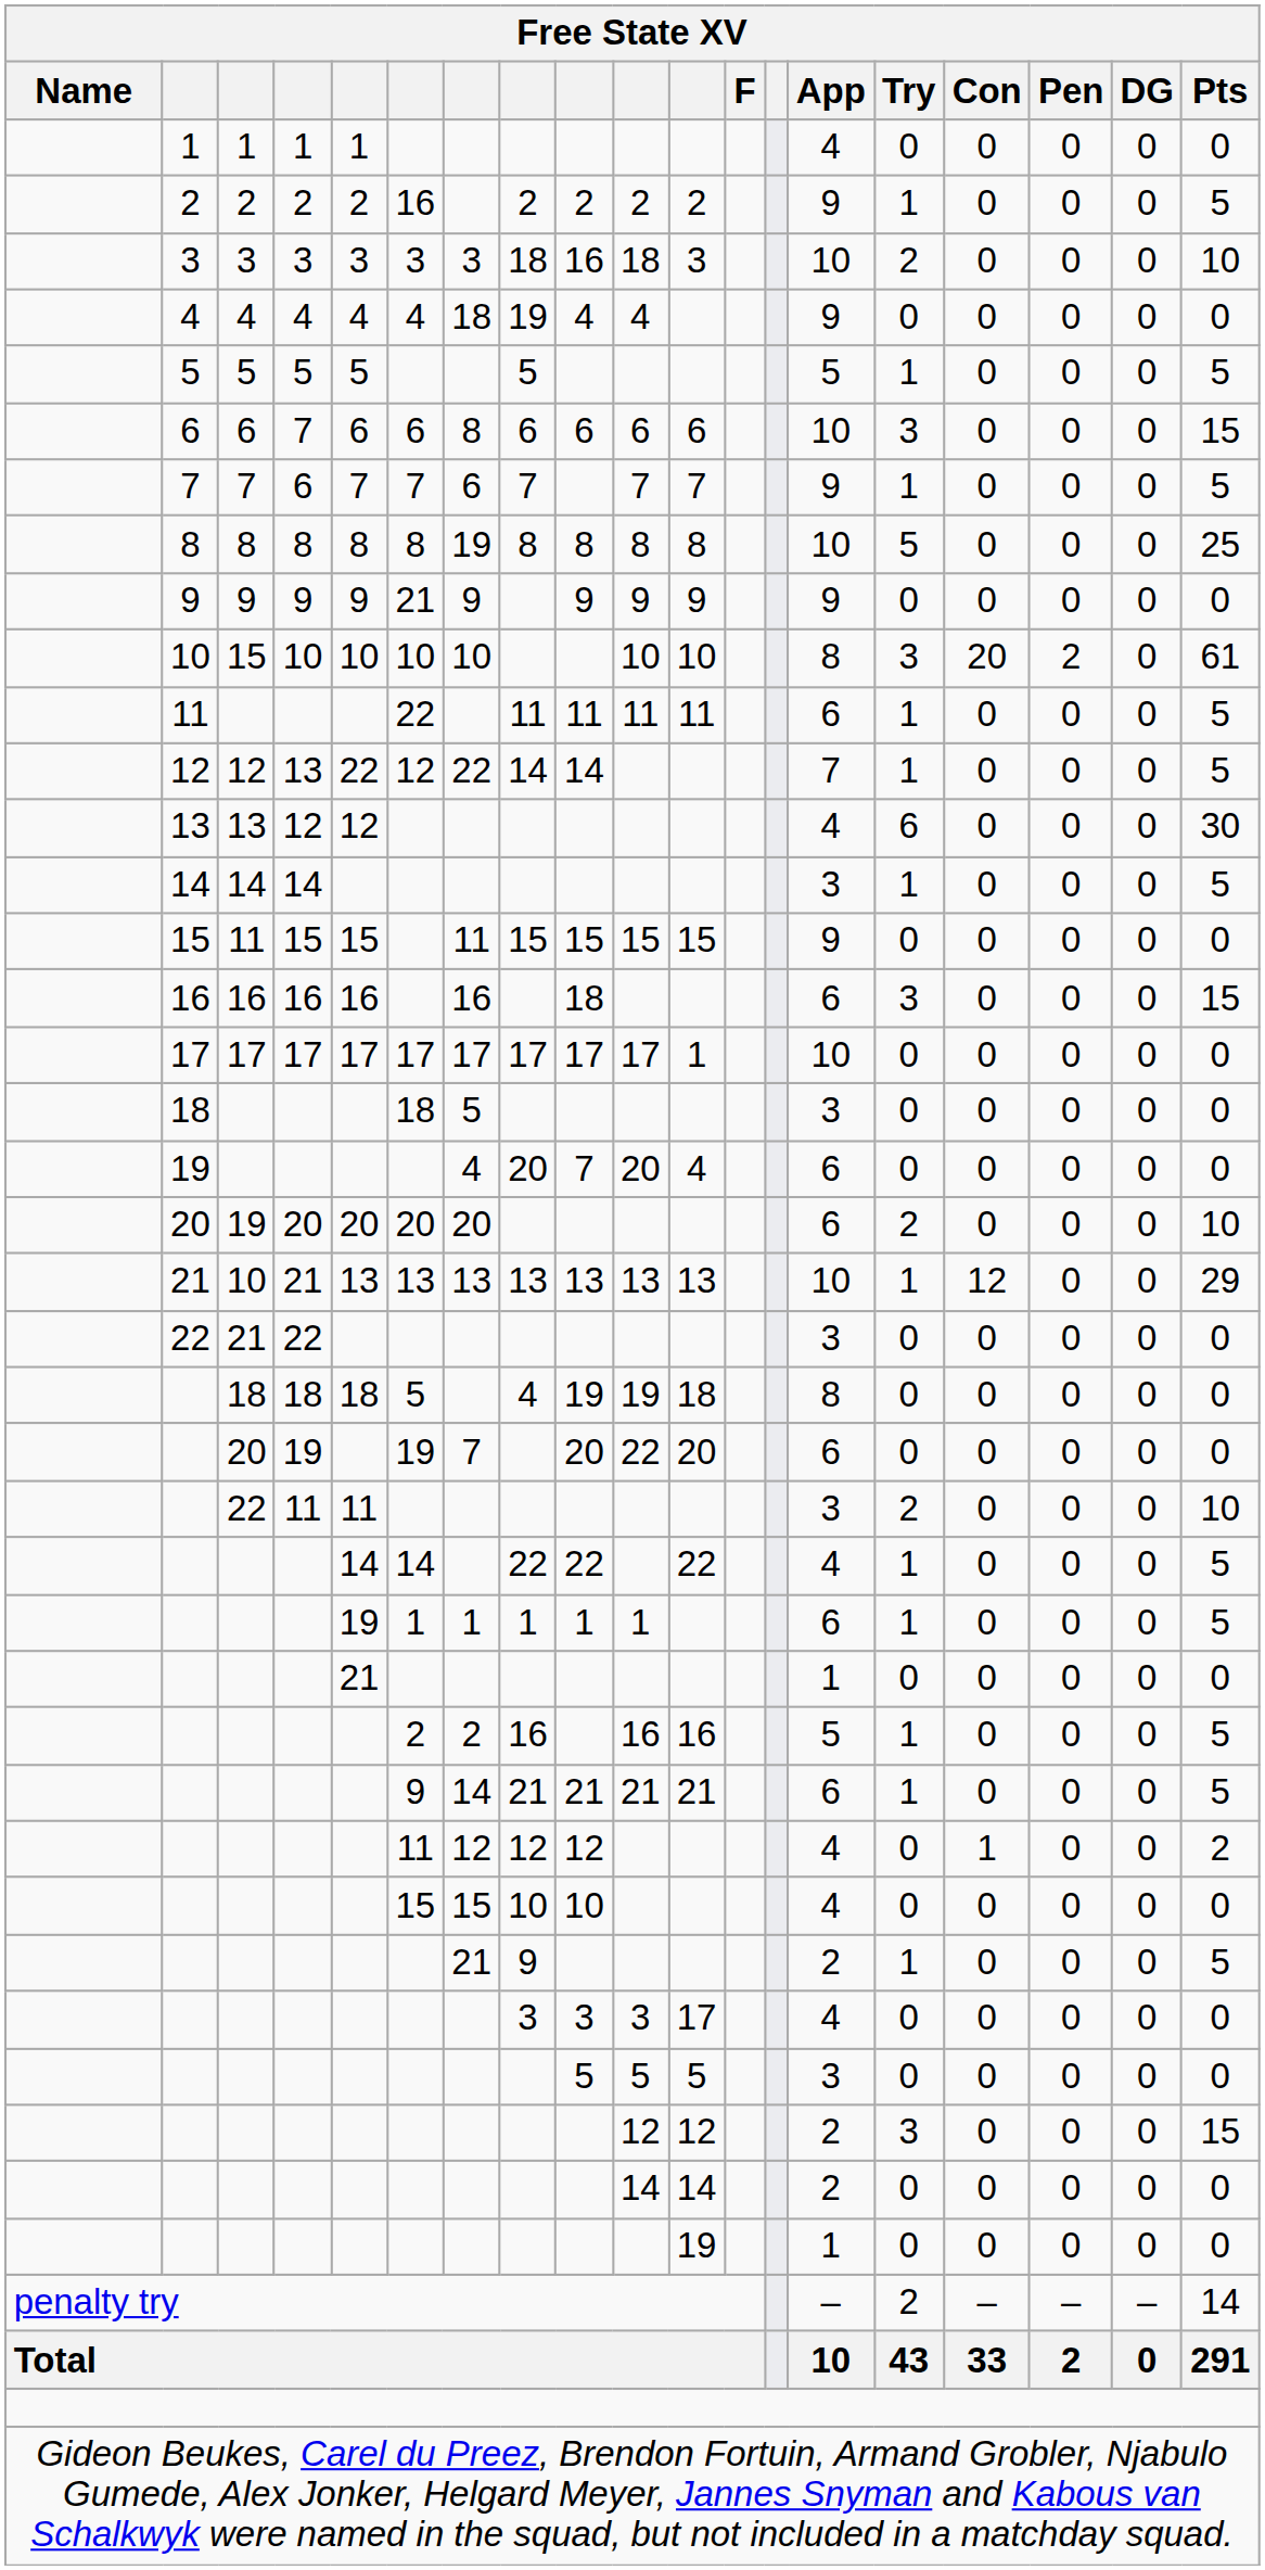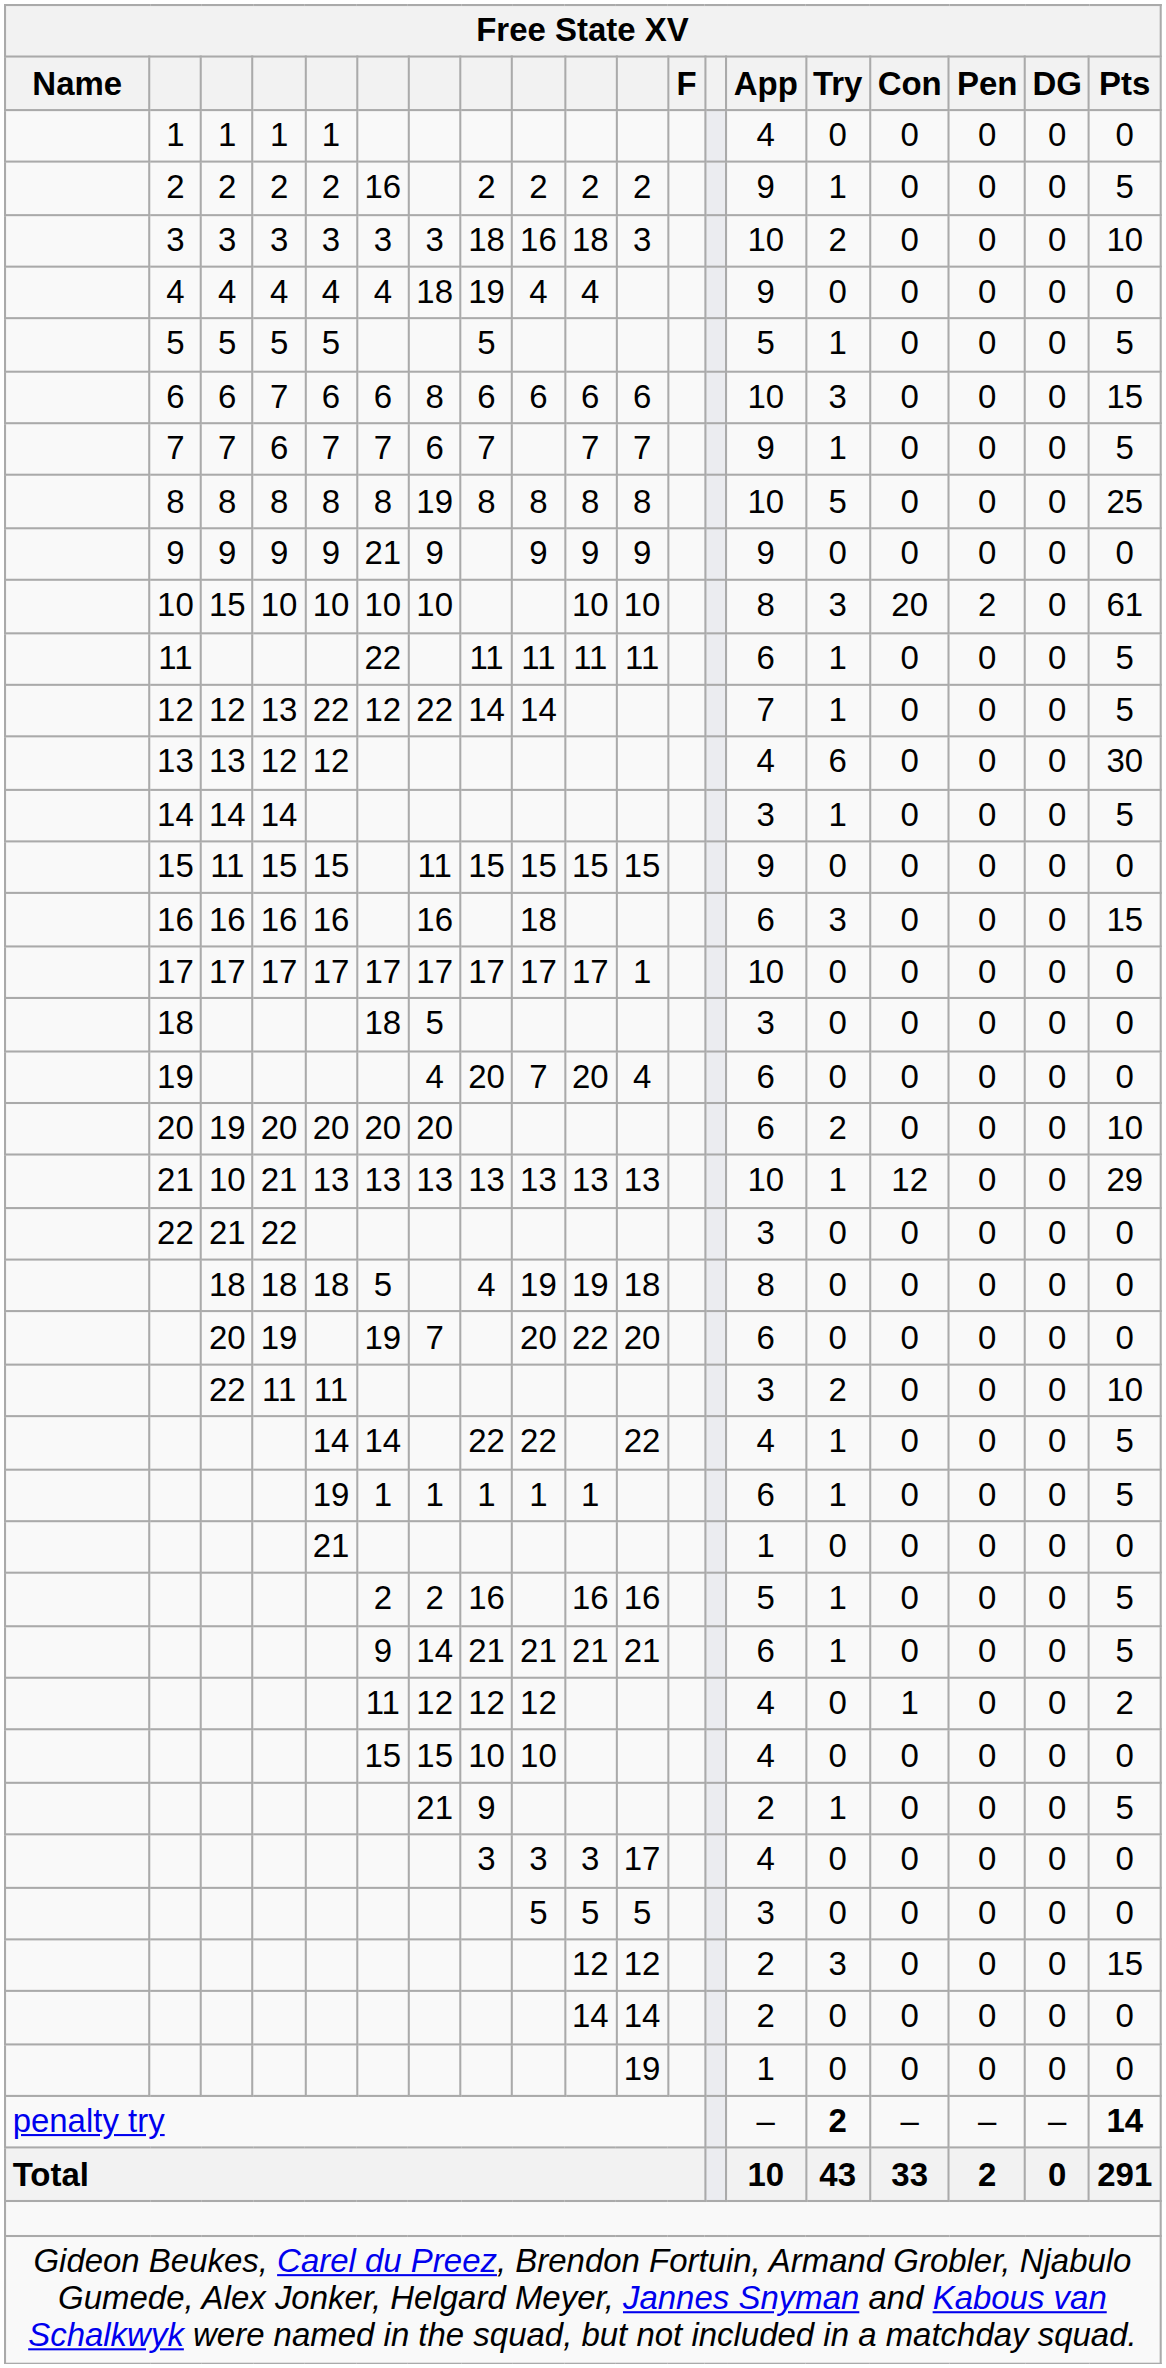penalty try | Try: normal -> bold
penalty try | Pts: normal -> bold
